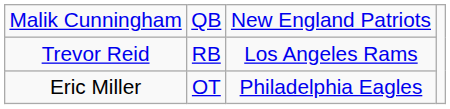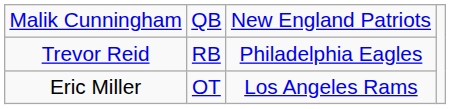Trevor Reid | column 3: Los Angeles Rams -> Philadelphia Eagles
Eric Miller | column 3: Philadelphia Eagles -> Los Angeles Rams
